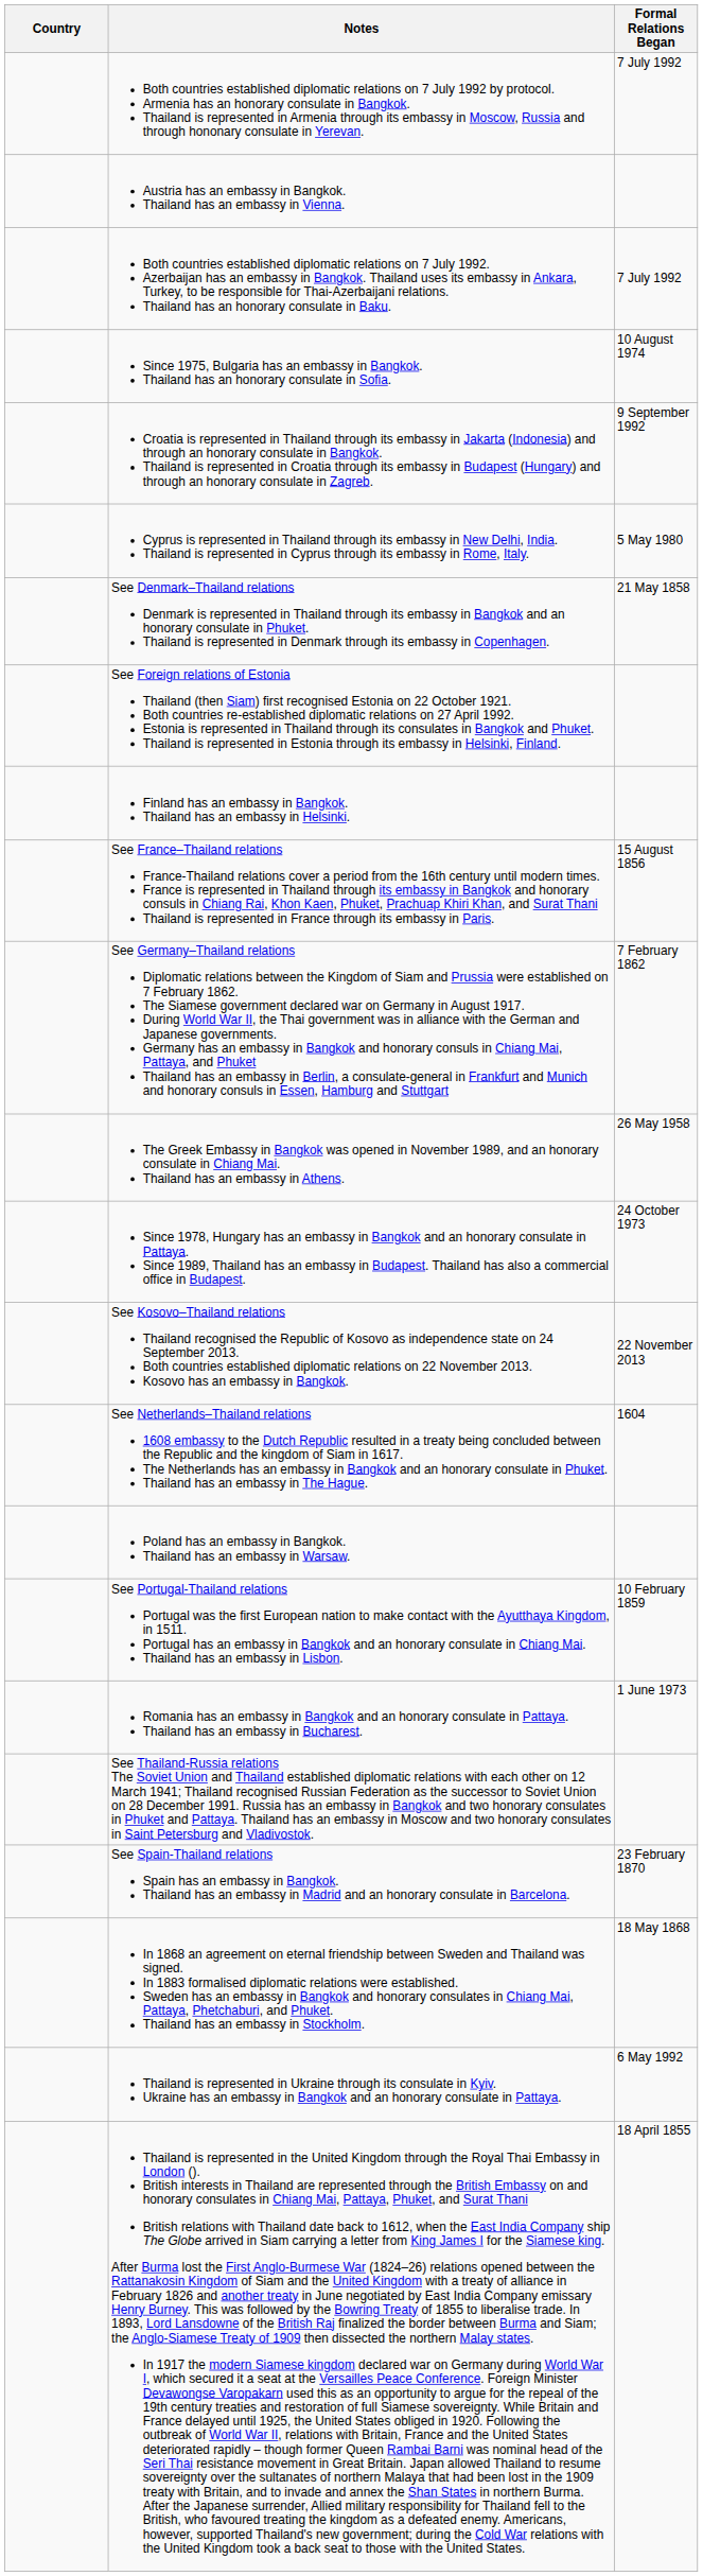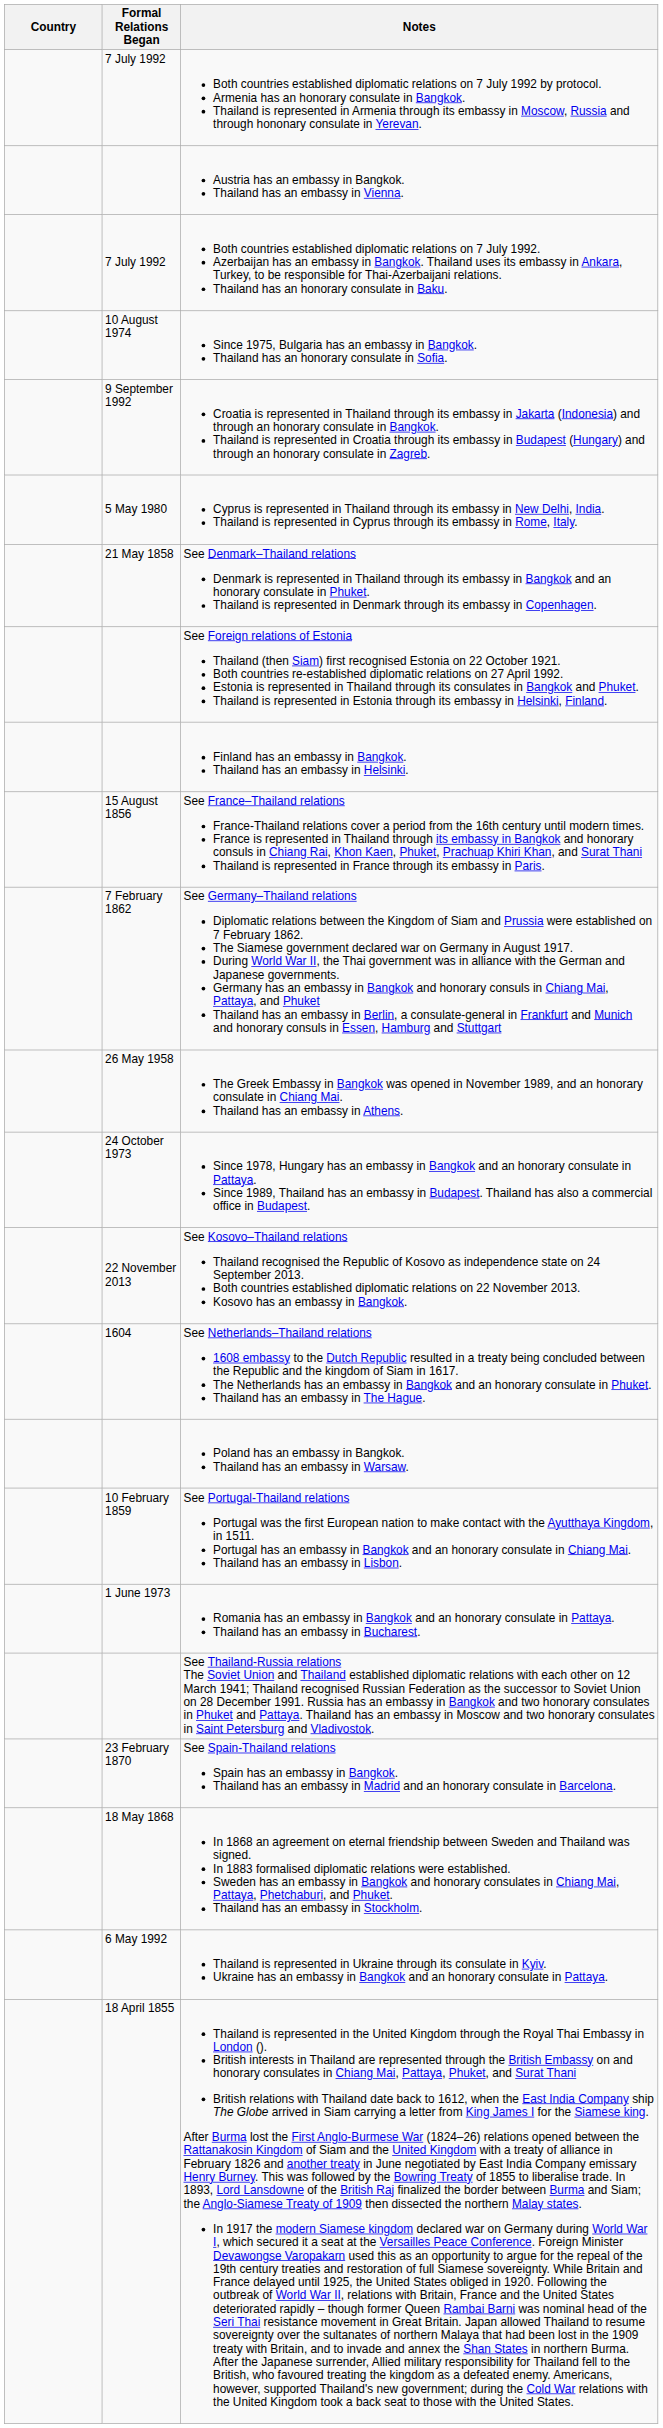columns swapped: Formal Relations Began <-> Notes
